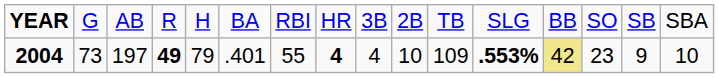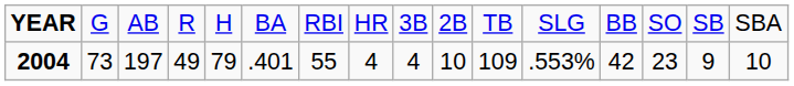2004 | column 4: bold -> normal
2004 | column 8: bold -> normal
2004 | column 12: bold -> normal
2004 | column 13: khaki background -> no background
